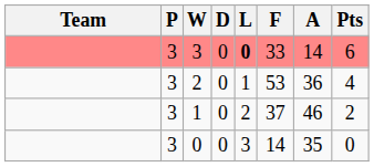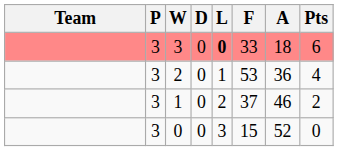row 2 | A: 14 -> 18
row 5 | F: 14 -> 15
row 5 | A: 35 -> 52
